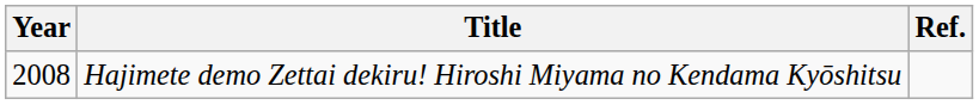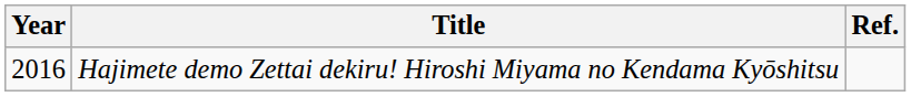row 2 | Year: 2008 -> 2016
